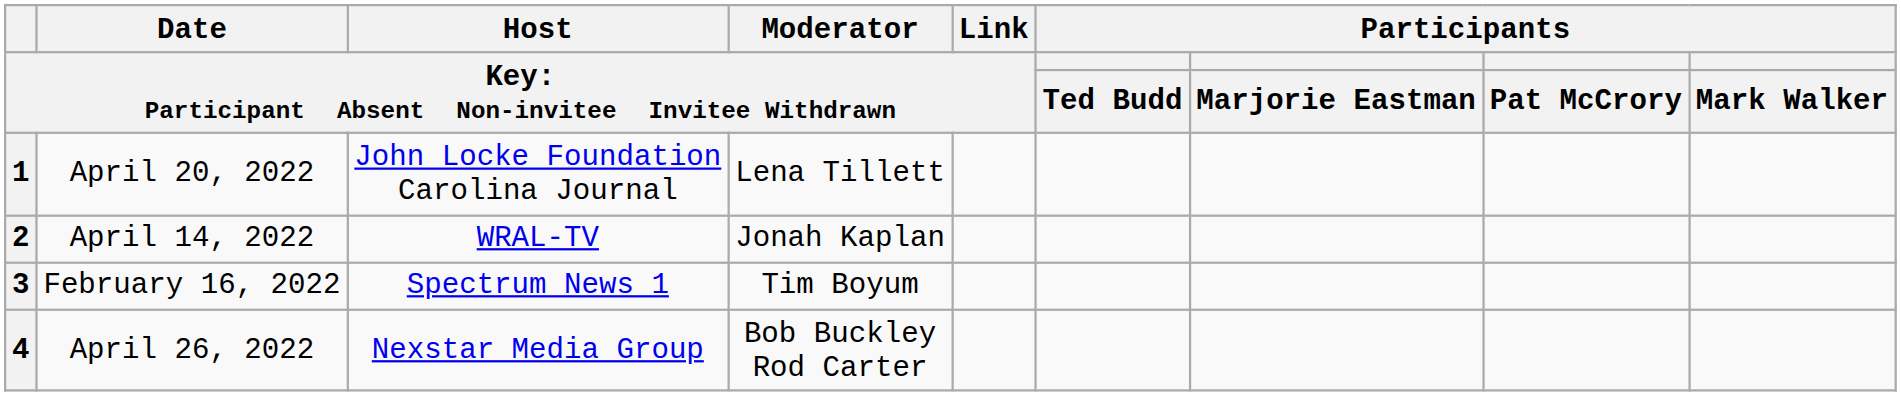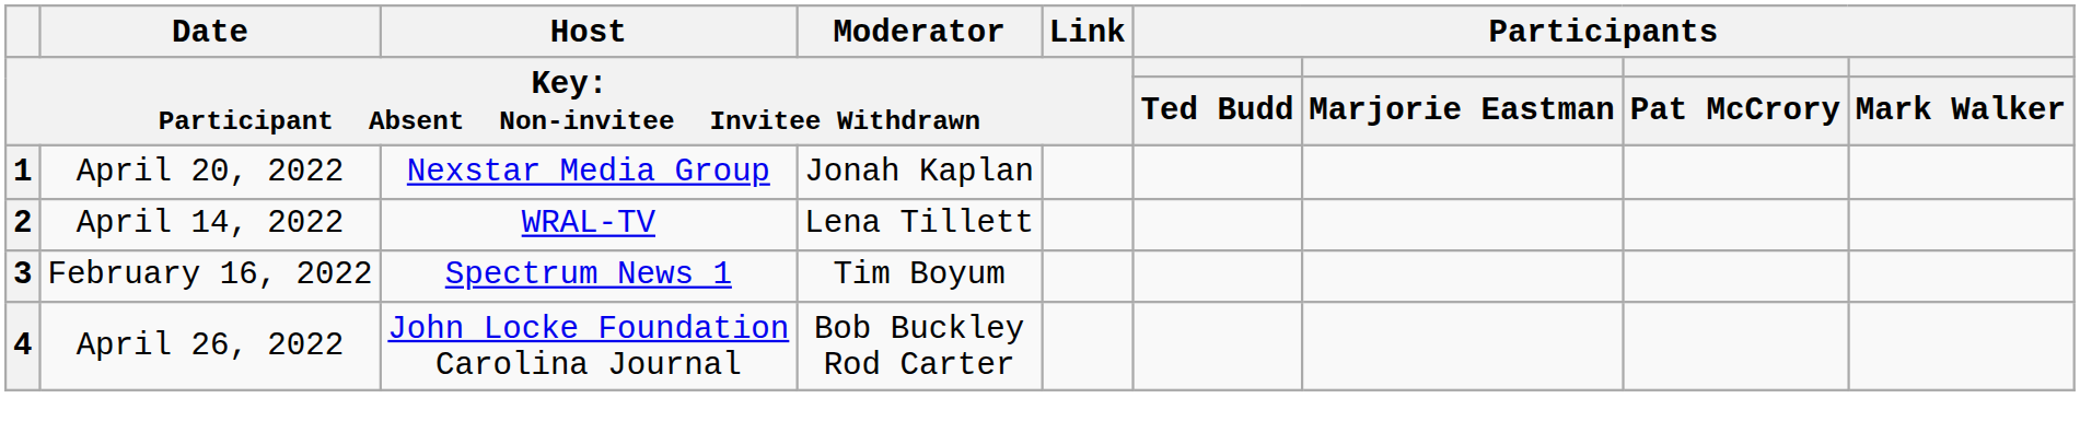1 | column 3: John Locke Foundation Carolina Journal -> Nexstar Media Group
1 | column 4: Lena Tillett -> Jonah Kaplan
2 | column 4: Jonah Kaplan -> Lena Tillett
4 | column 3: Nexstar Media Group -> John Locke Foundation Carolina Journal
